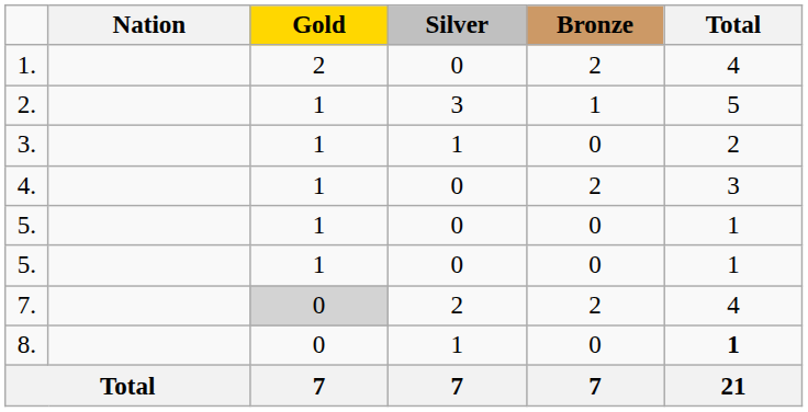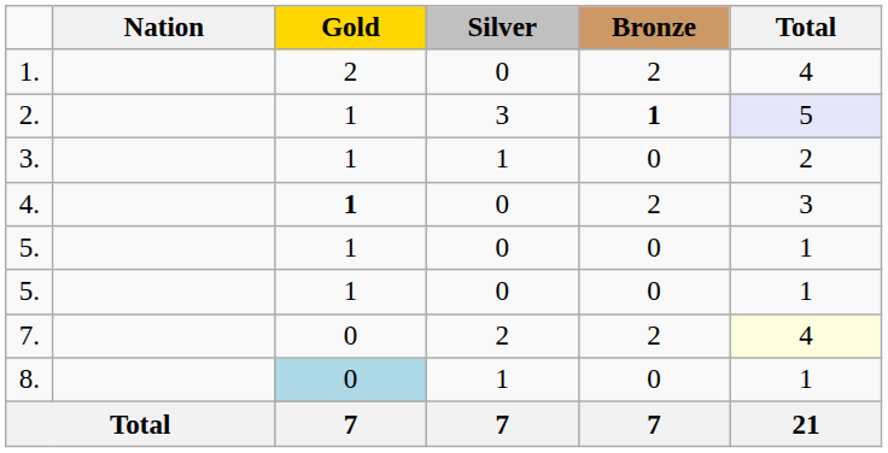2. | Bronze: normal -> bold
2. | Total: no background -> lavender background
4. | Gold: normal -> bold
7. | Gold: lightgrey background -> no background
7. | Total: no background -> lightyellow background
8. | Gold: no background -> lightblue background
8. | Total: bold -> normal
